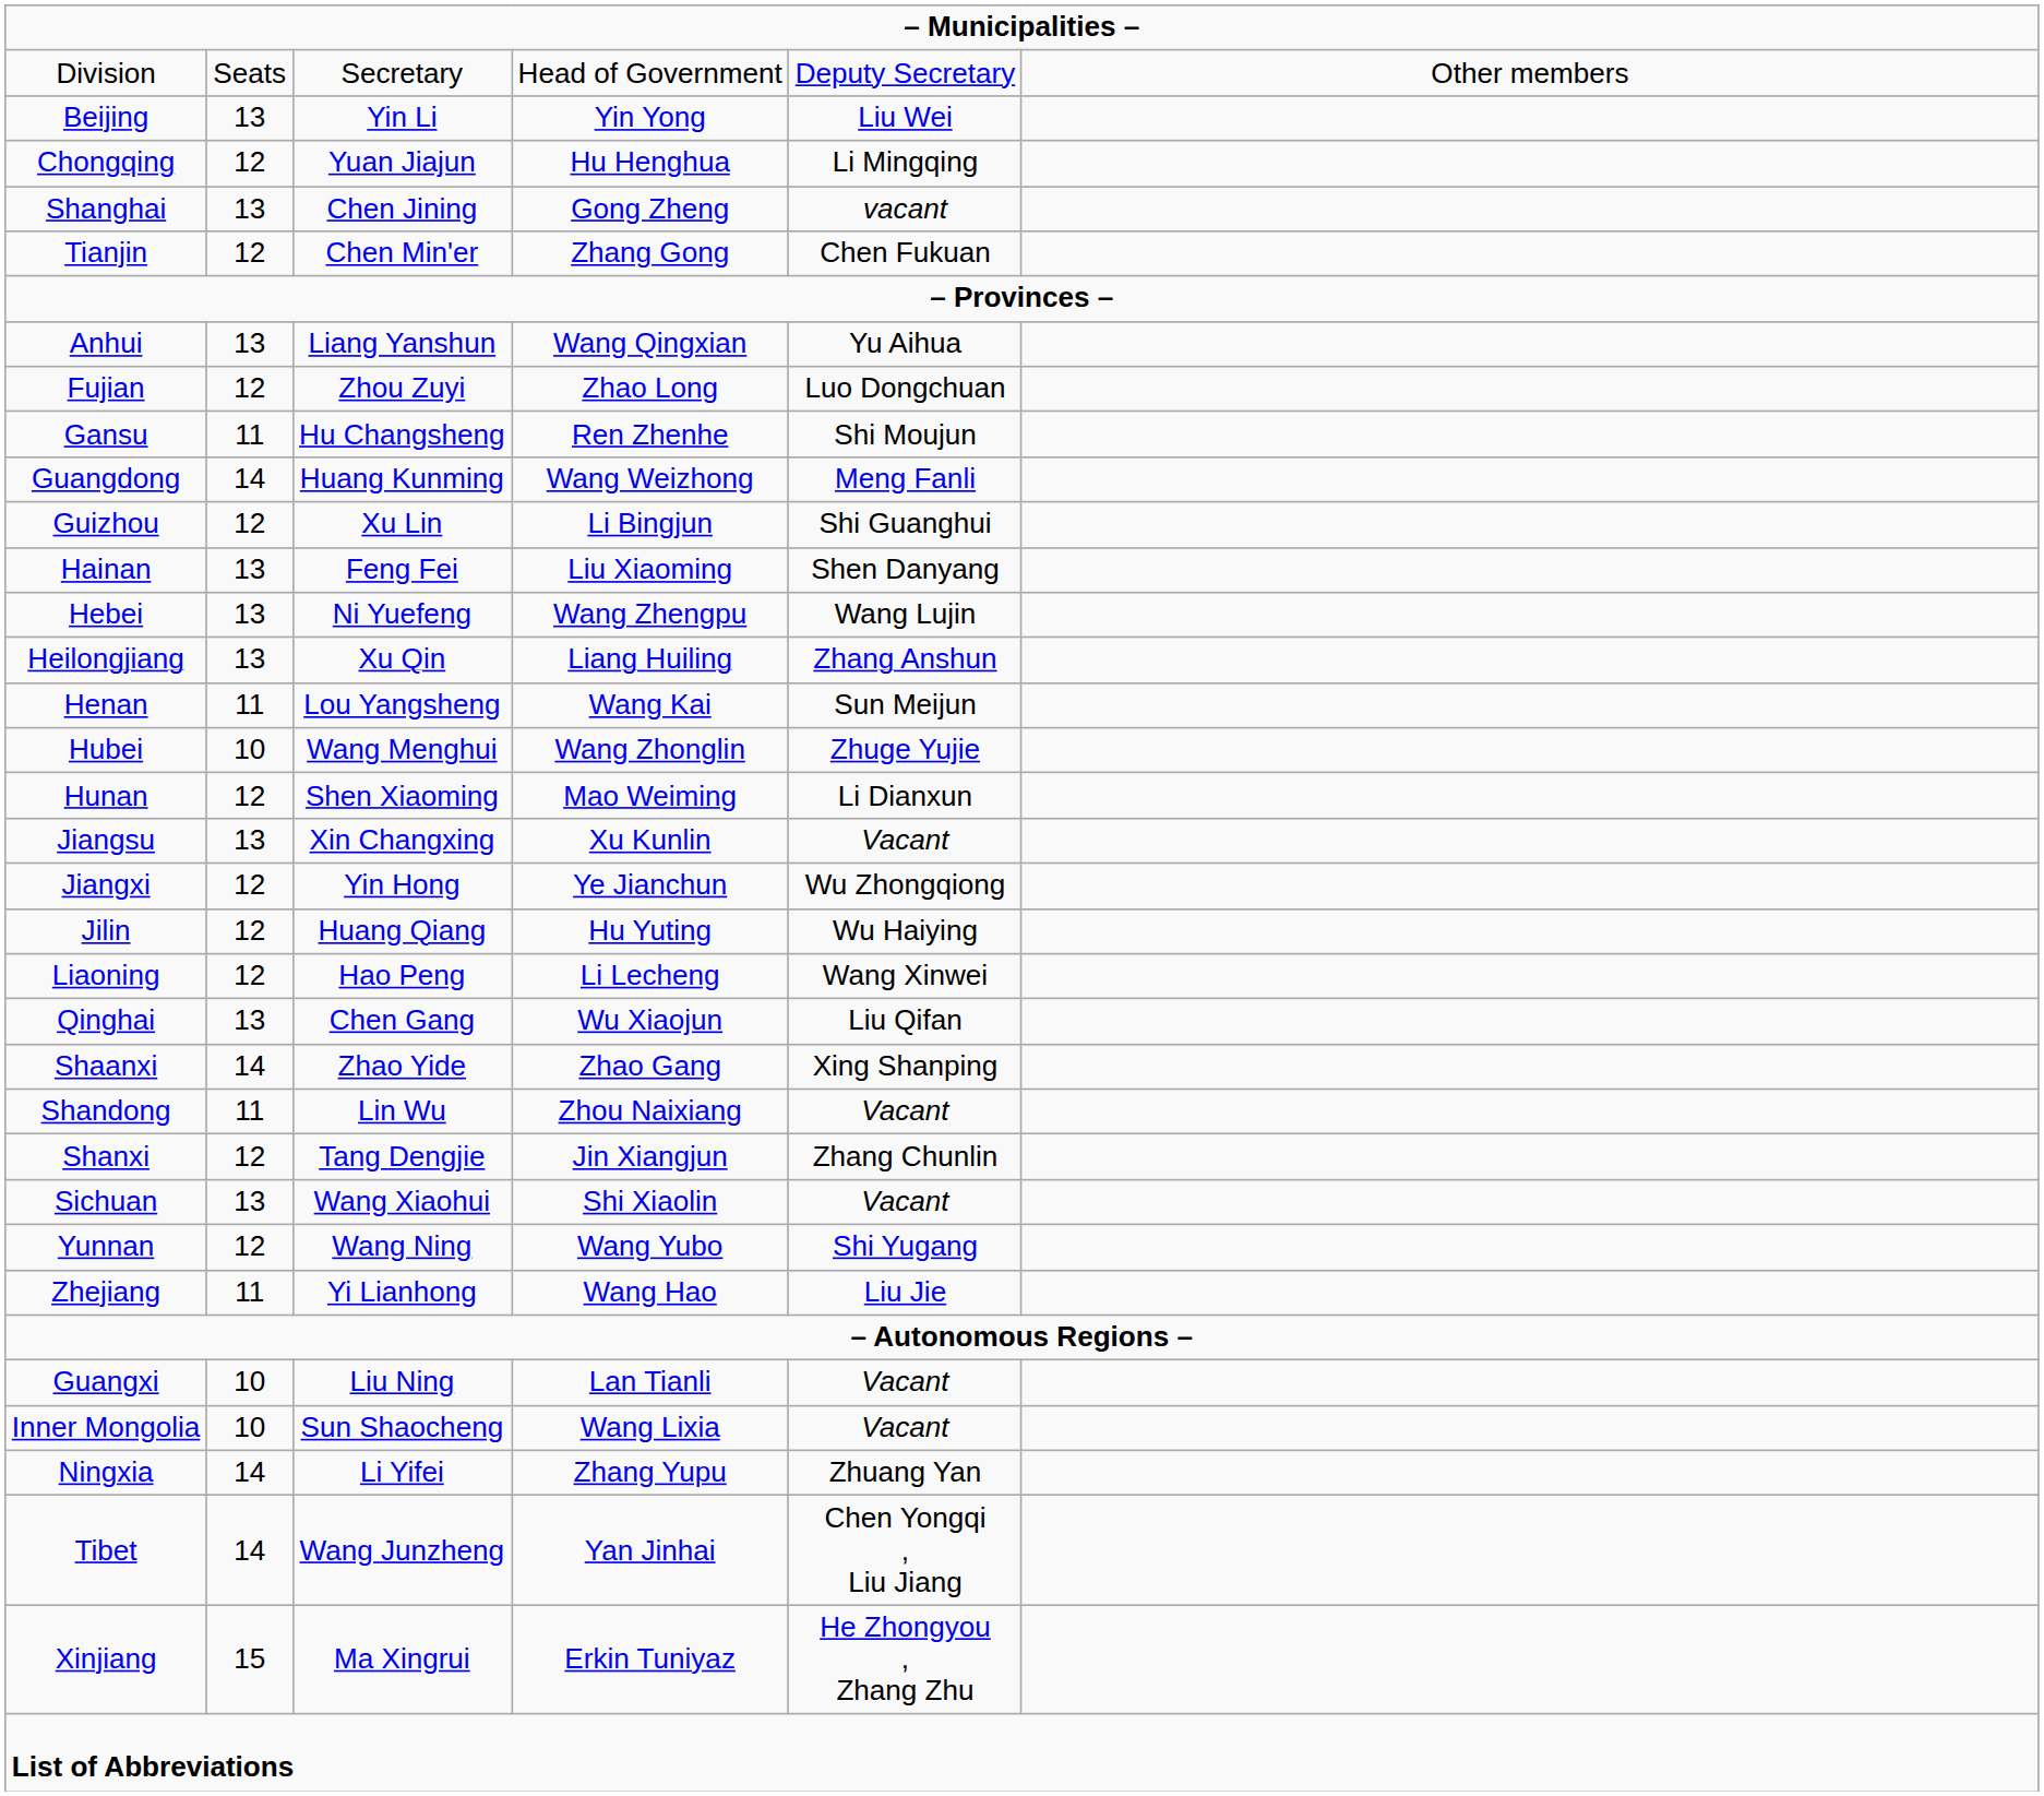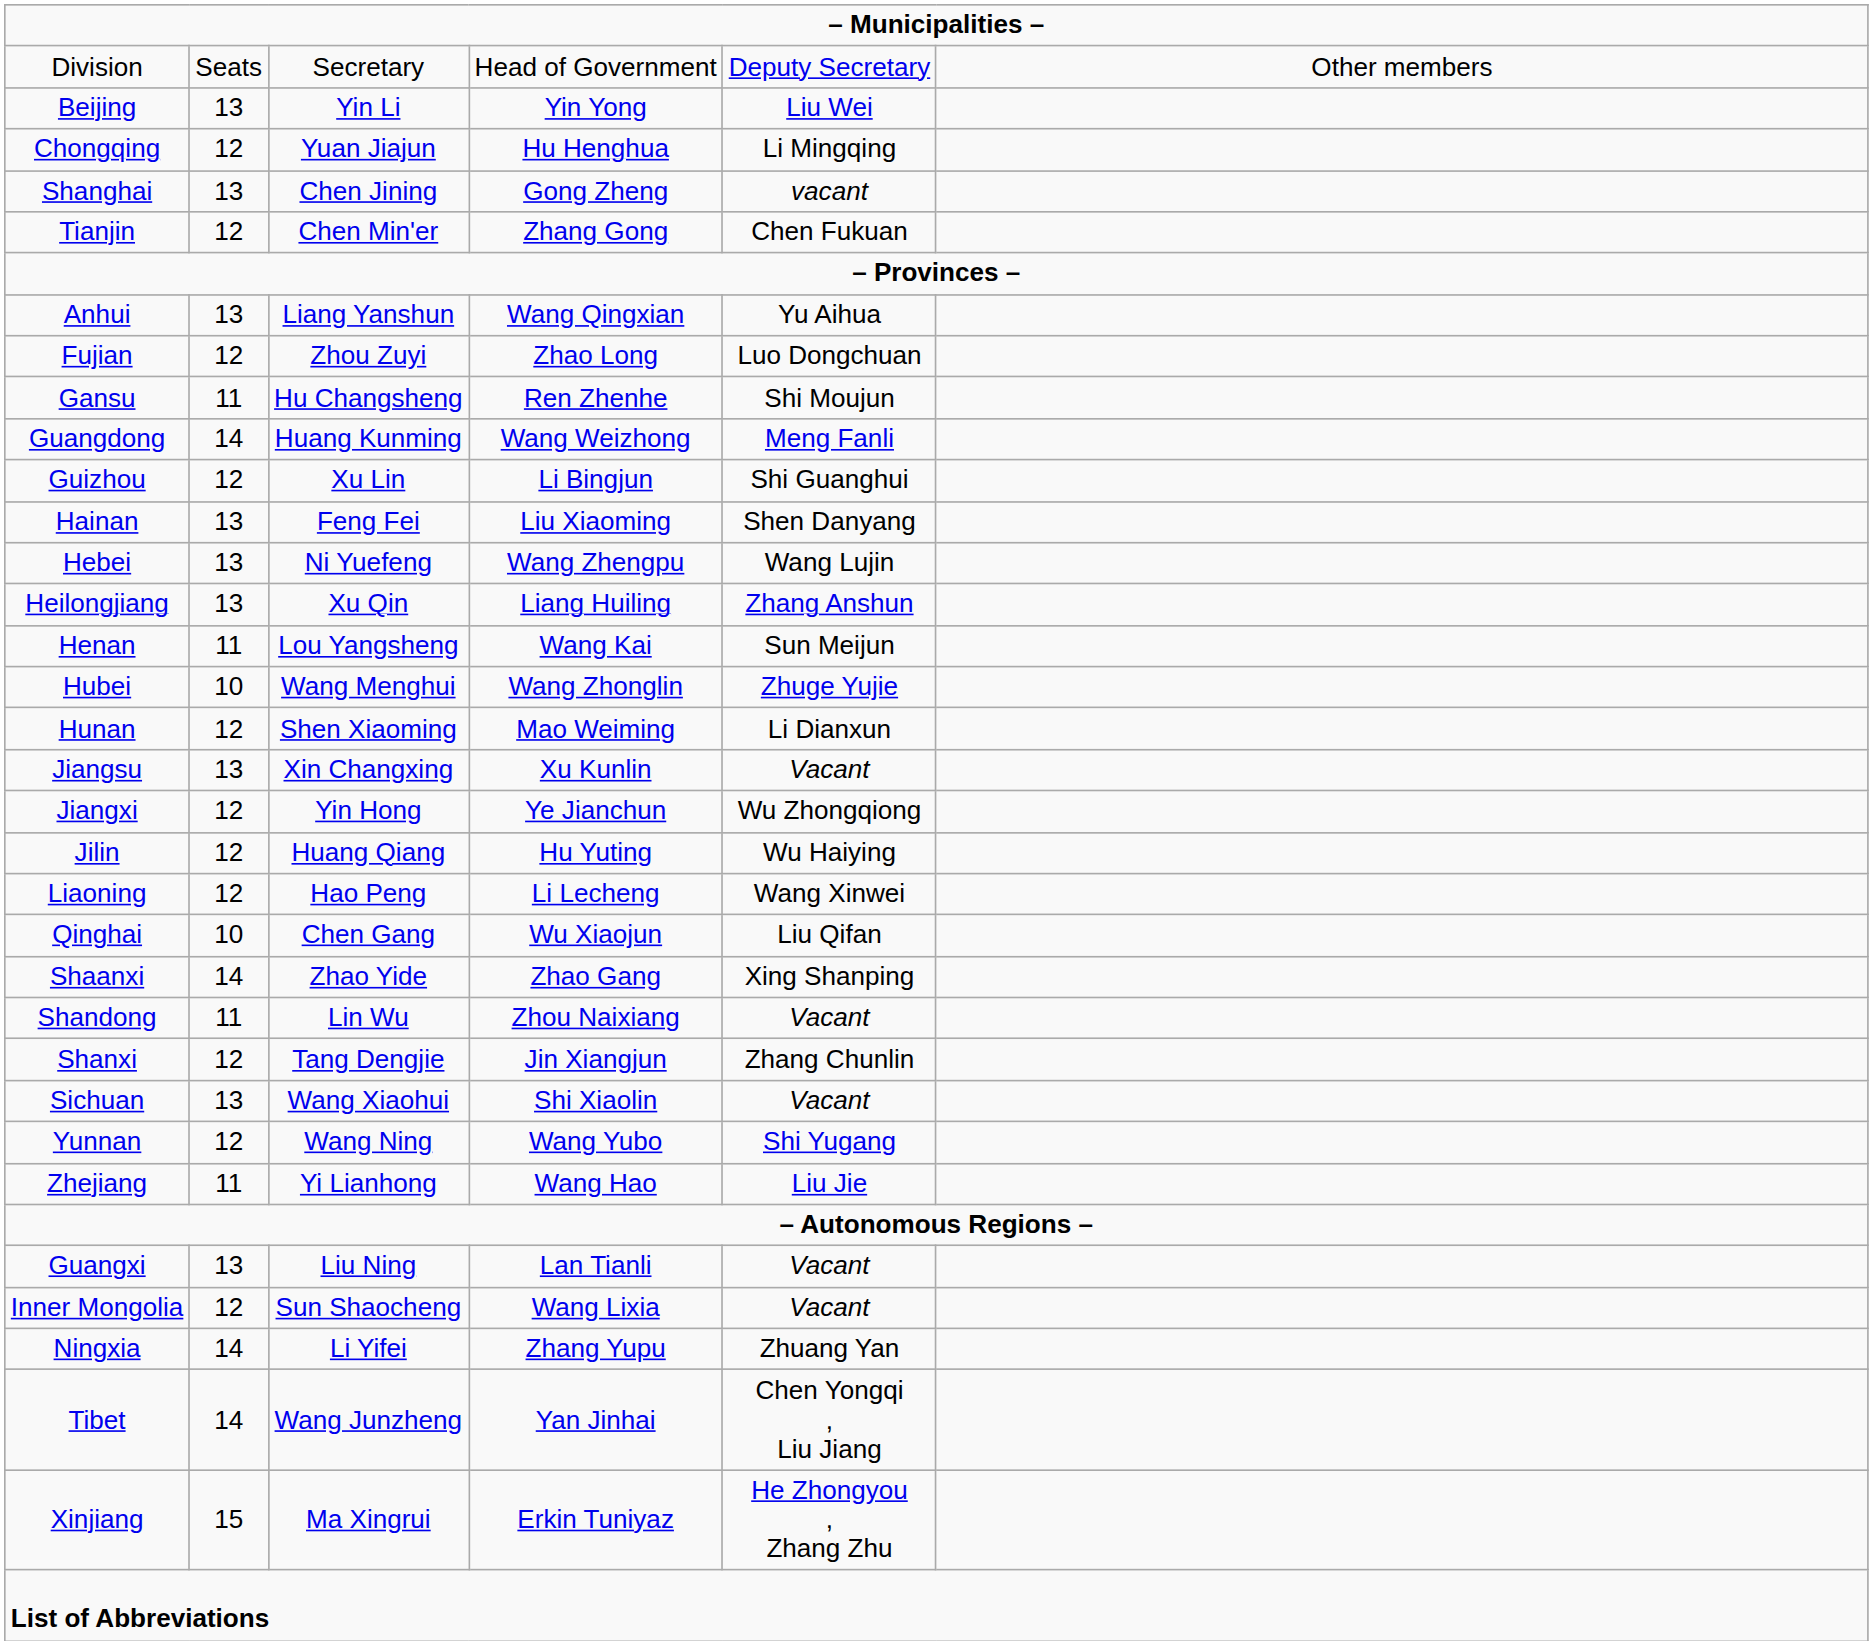Qinghai | column 2: 13 -> 10
Guangxi | column 2: 10 -> 13
Inner Mongolia | column 2: 10 -> 12
